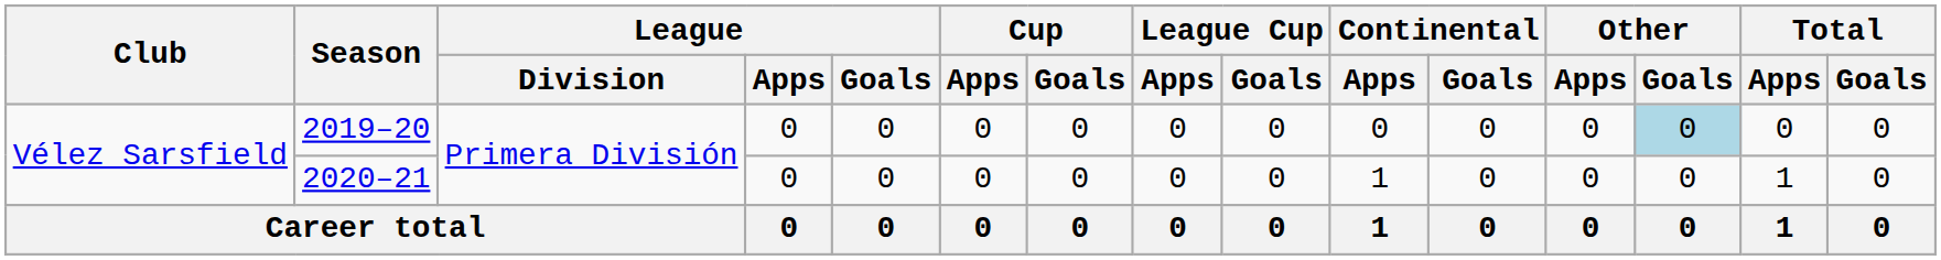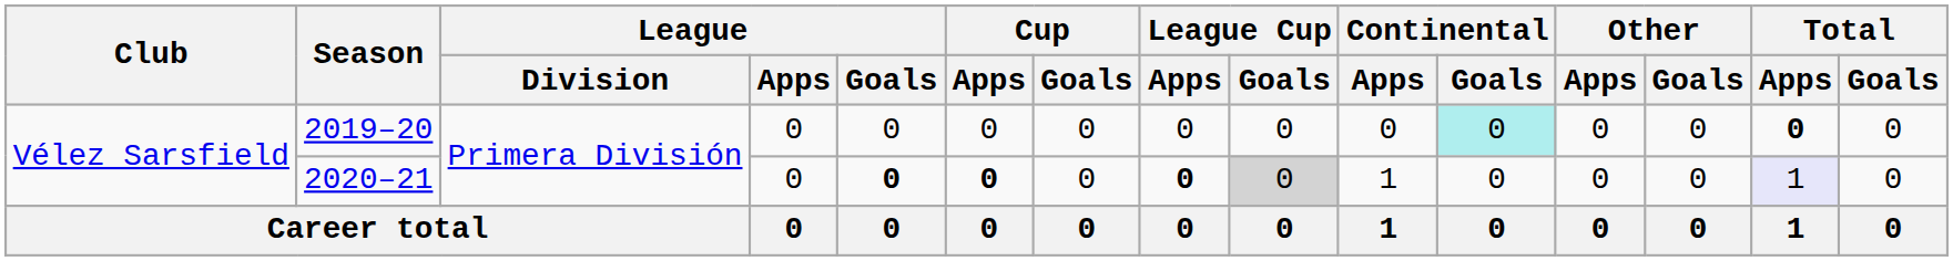2019–20 | Continental / Goals: no background -> paleturquoise background
2019–20 | Other / Goals: lightblue background -> no background
2019–20 | Total / Apps: normal -> bold
2020–21 | League / Goals: normal -> bold
2020–21 | Cup / Apps: normal -> bold
2020–21 | League Cup / Apps: normal -> bold
2020–21 | League Cup / Goals: no background -> lightgrey background
2020–21 | Total / Apps: no background -> lavender background
